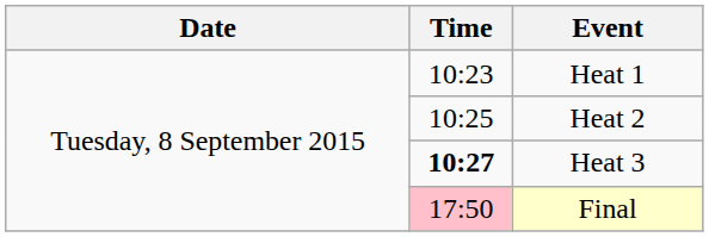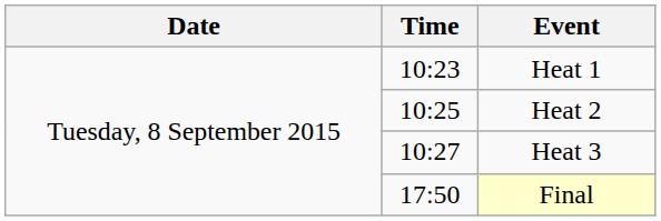Heat 3 | Time: bold -> normal
Final | Time: pink background -> no background
